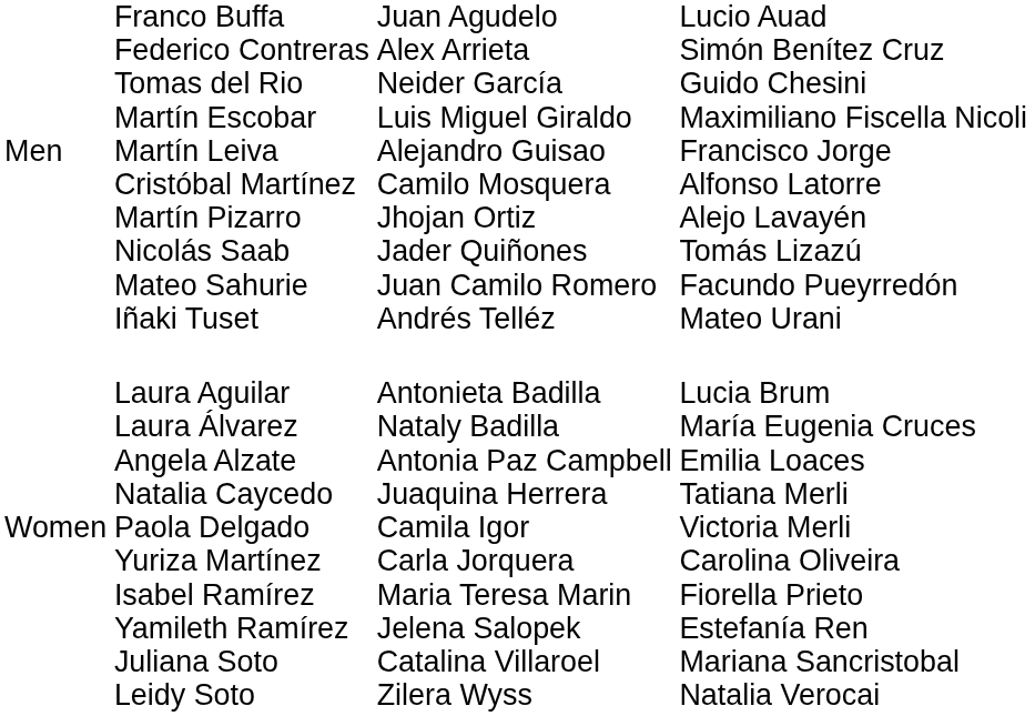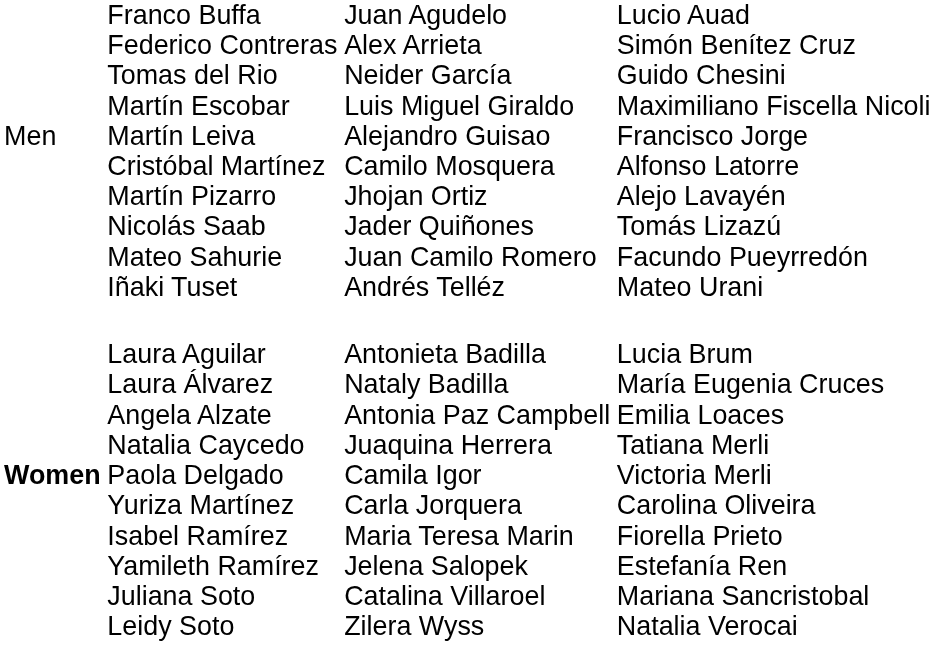Women | column 1: normal -> bold
